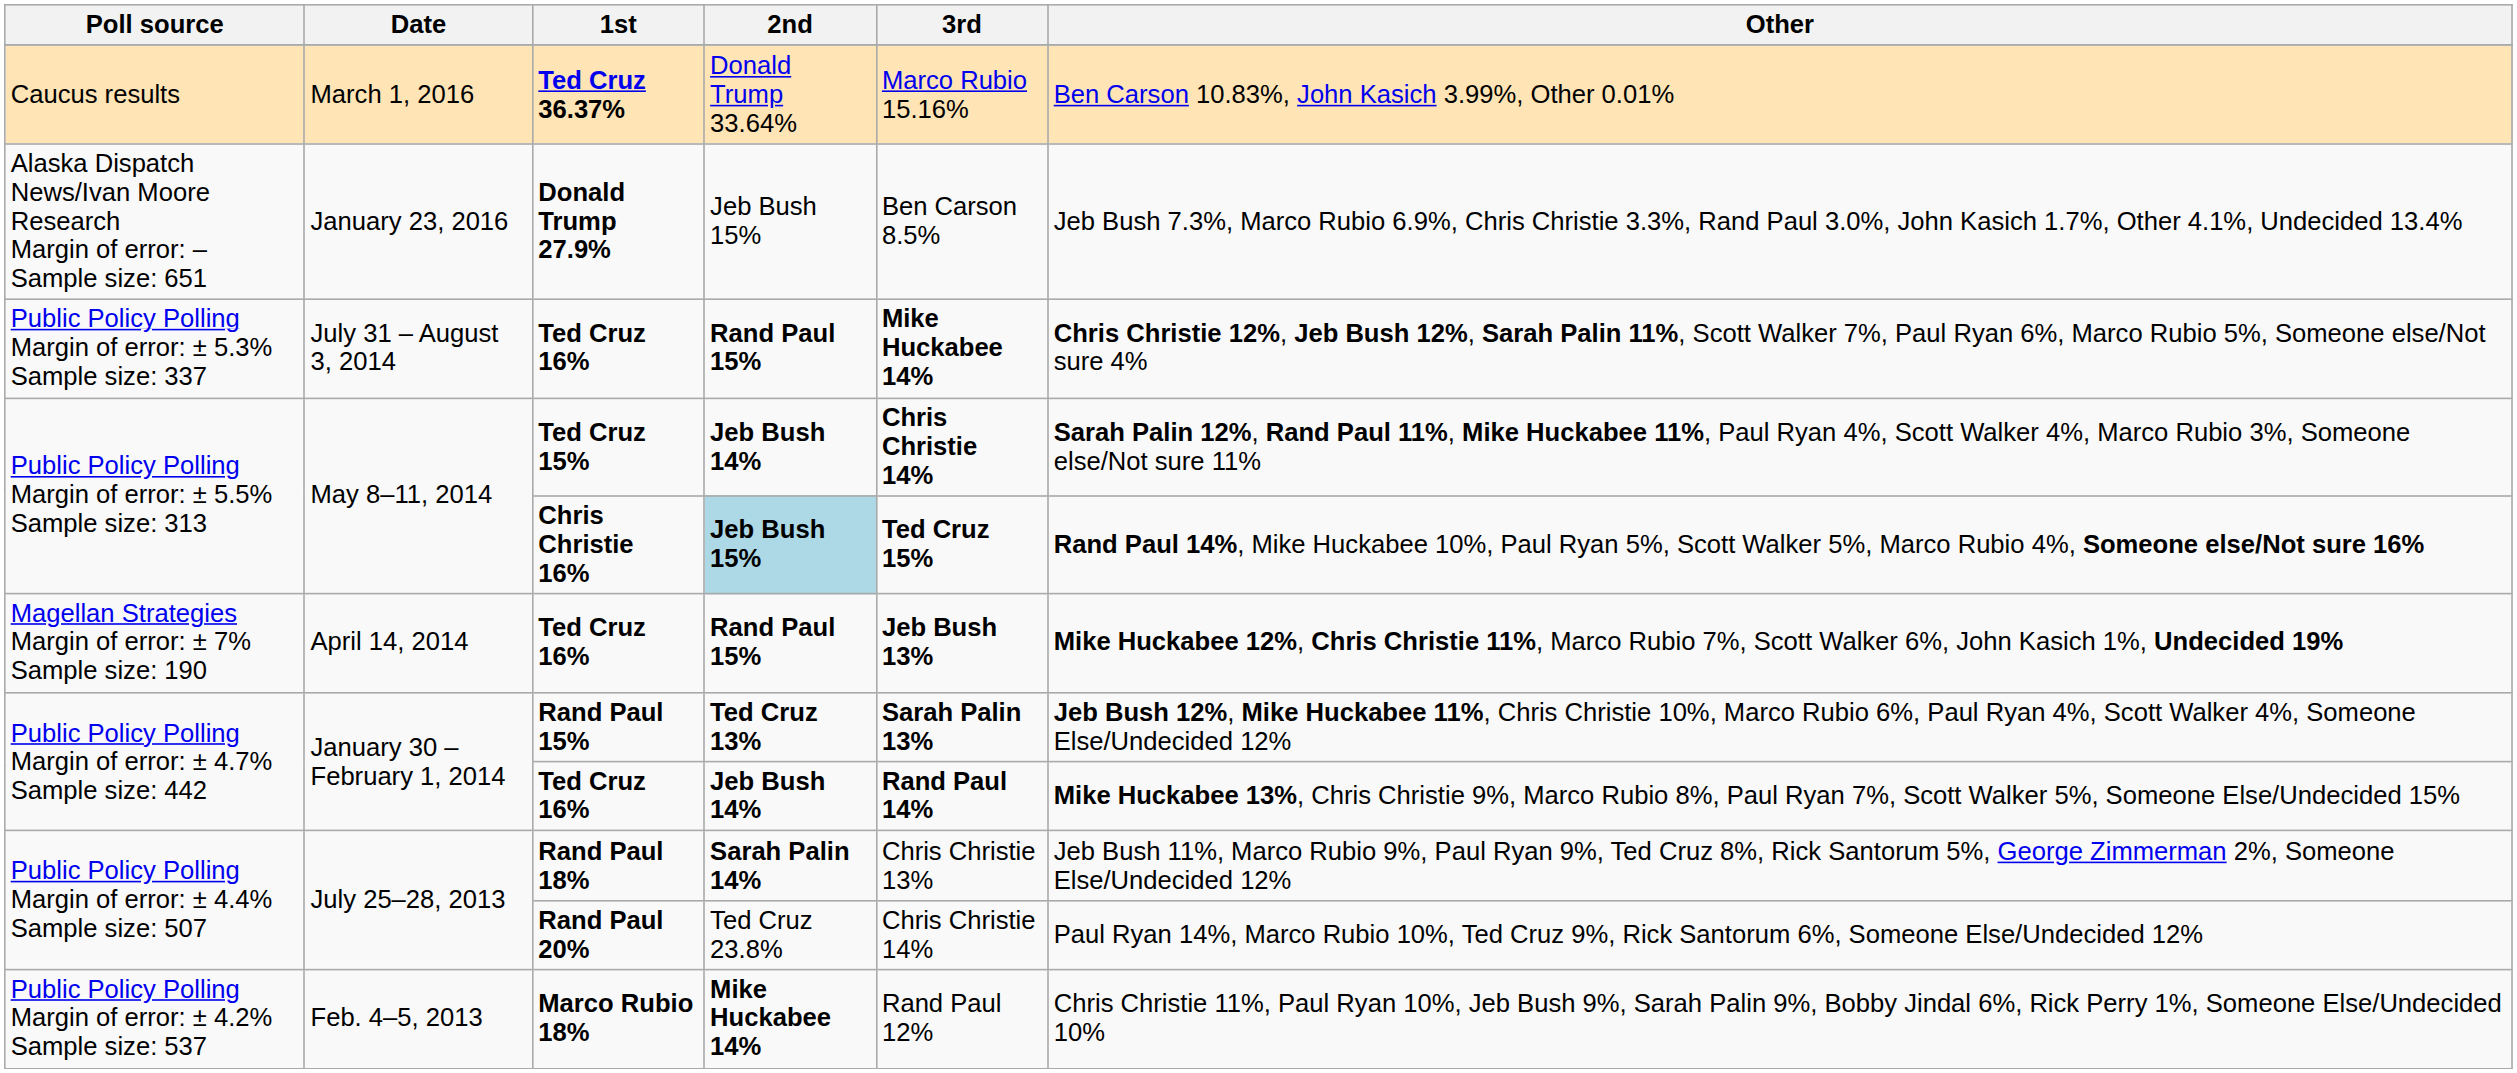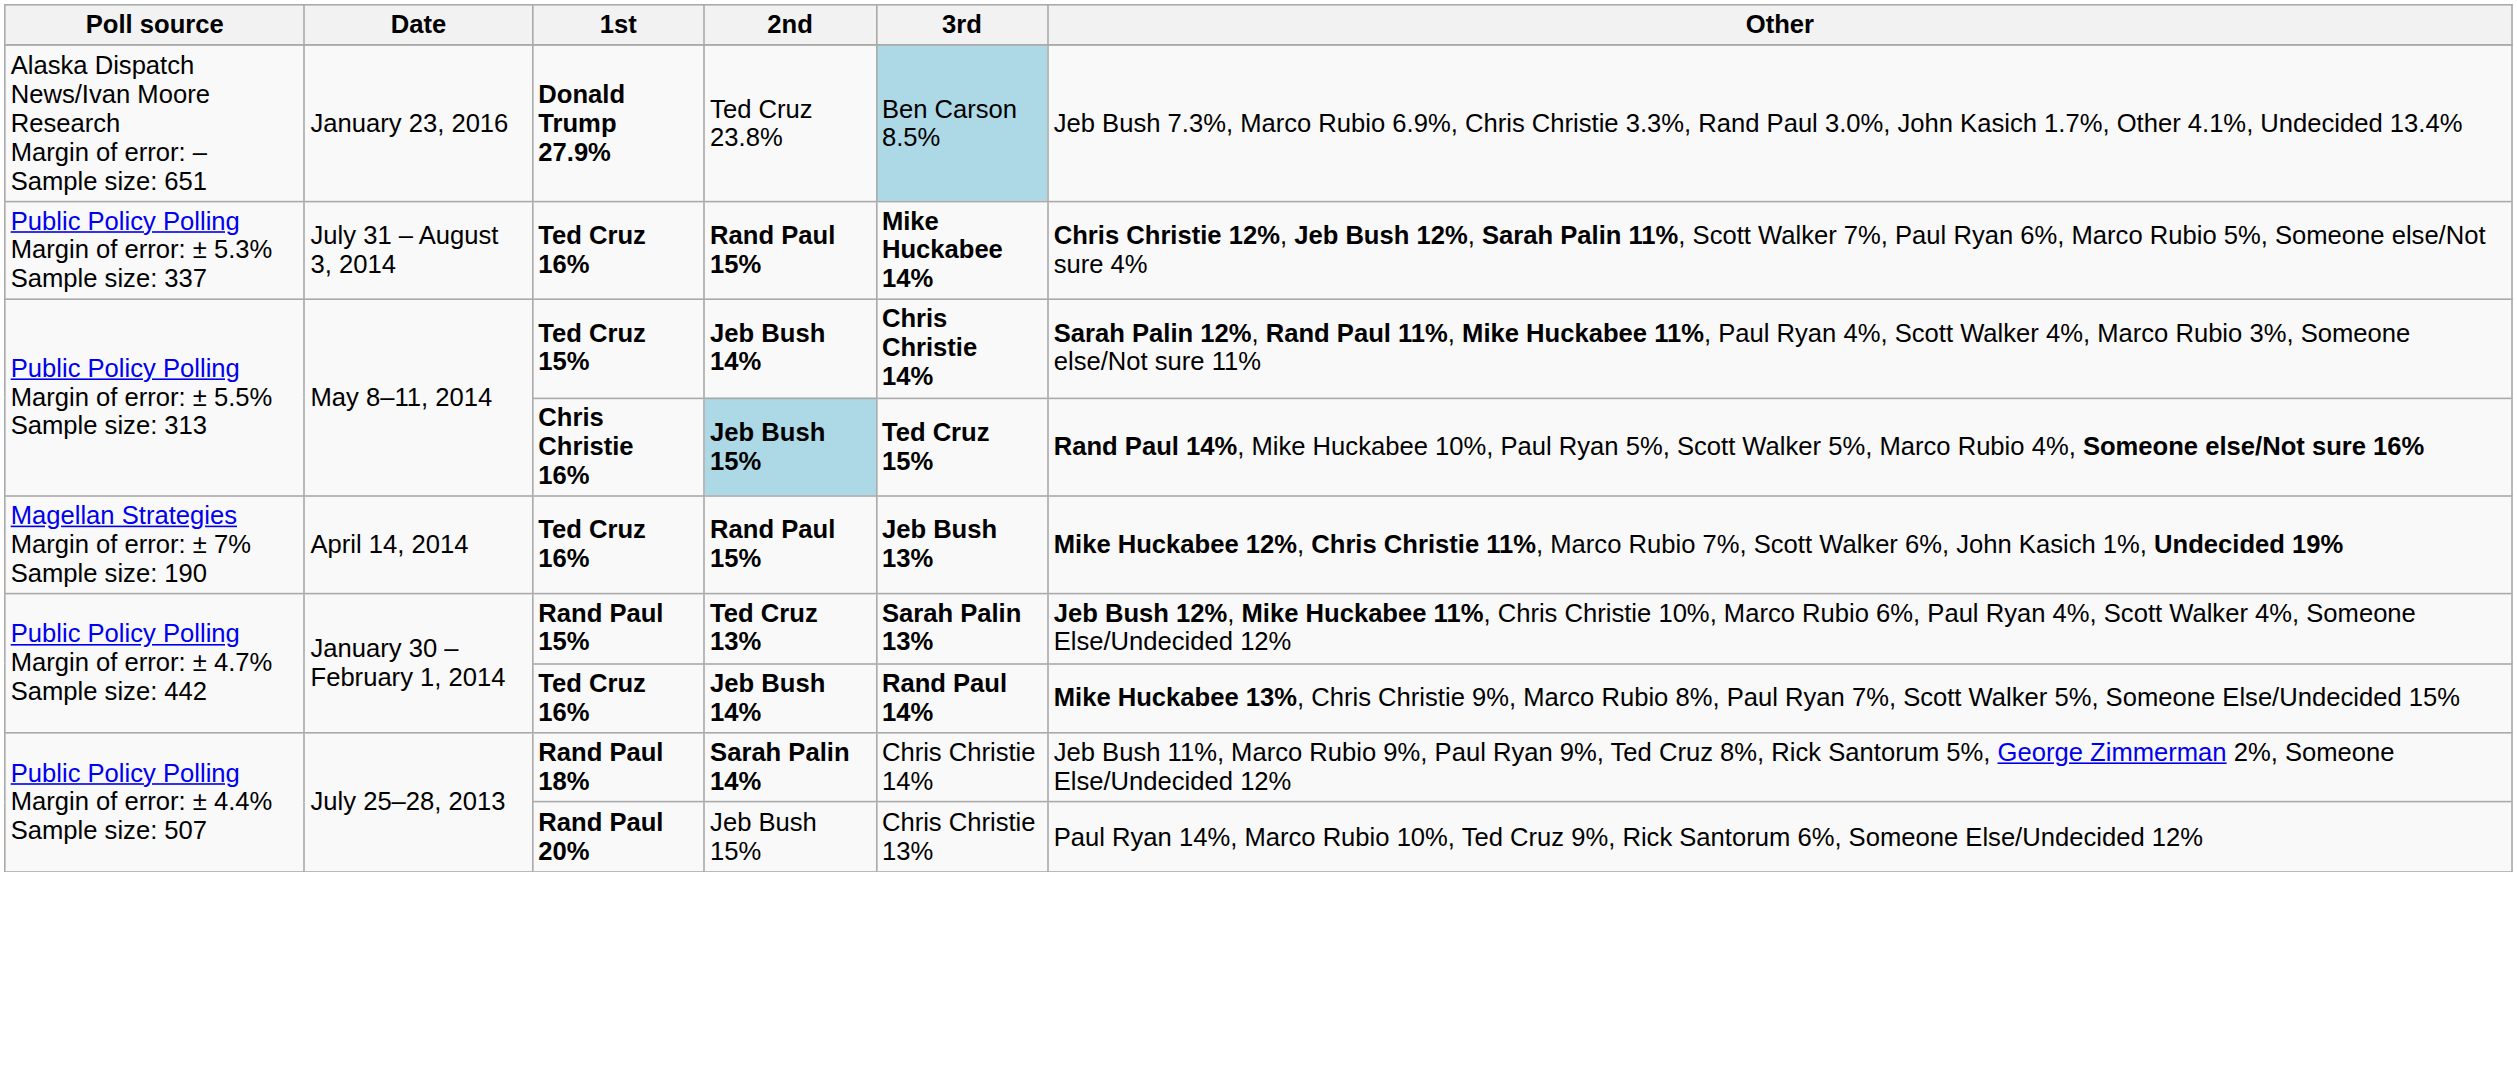- row: Caucus results | March 1, 2016 | Ted Cruz 36.37% | Donald Trump 33.64% | Marco Rubio 15.16% | Ben Carson 10.83%, John Kasich 3.99%, Other 0.01%
Donald Trump 27.9% | 2nd: Jeb Bush 15% -> Ted Cruz 23.8%
Donald Trump 27.9% | 3rd: no background -> lightblue background
Rand Paul 18% | 3rd: Chris Christie 13% -> Chris Christie 14%
Rand Paul 20% | 2nd: Ted Cruz 23.8% -> Jeb Bush 15%
Rand Paul 20% | 3rd: Chris Christie 14% -> Chris Christie 13%
- row: Public Policy Polling Margin of error: ± 4.2% Sample size: 537 | Feb. 4–5, 2013 | Marco Rubio 18% | Mike Huckabee 14% | Rand Paul 12% | Chris Christie 11%, Paul Ryan 10%, Jeb Bush 9%, Sarah Palin 9%, Bobby Jindal 6%, Rick Perry 1%, Someone Else/Undecided 10%
